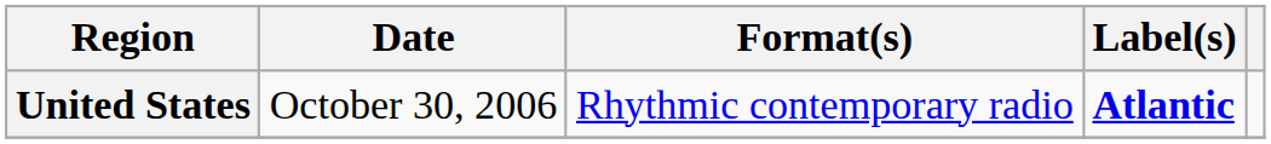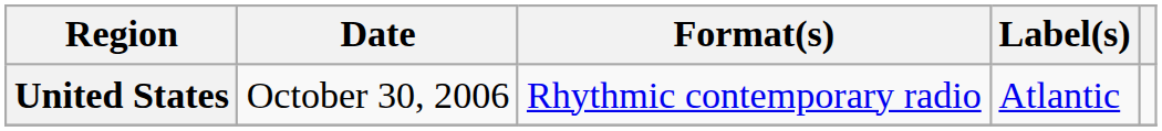United States | Label(s): bold -> normal
